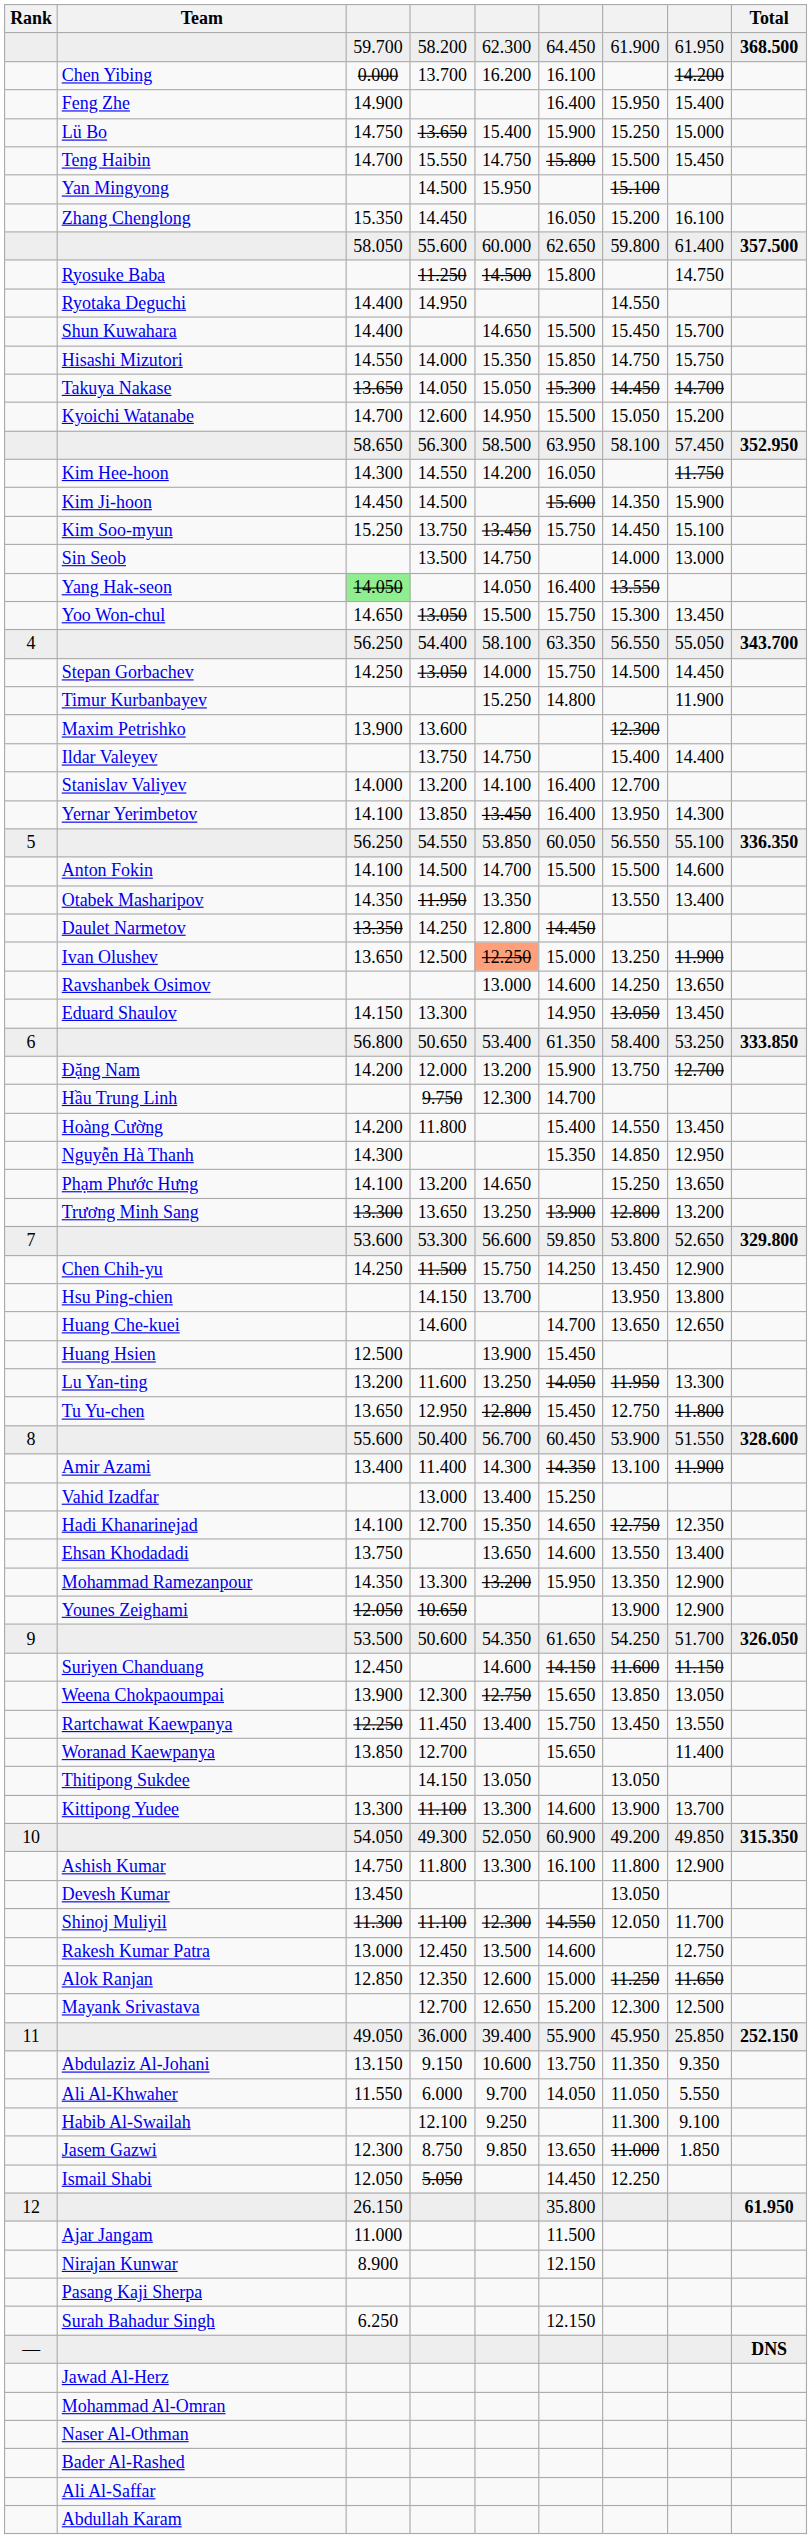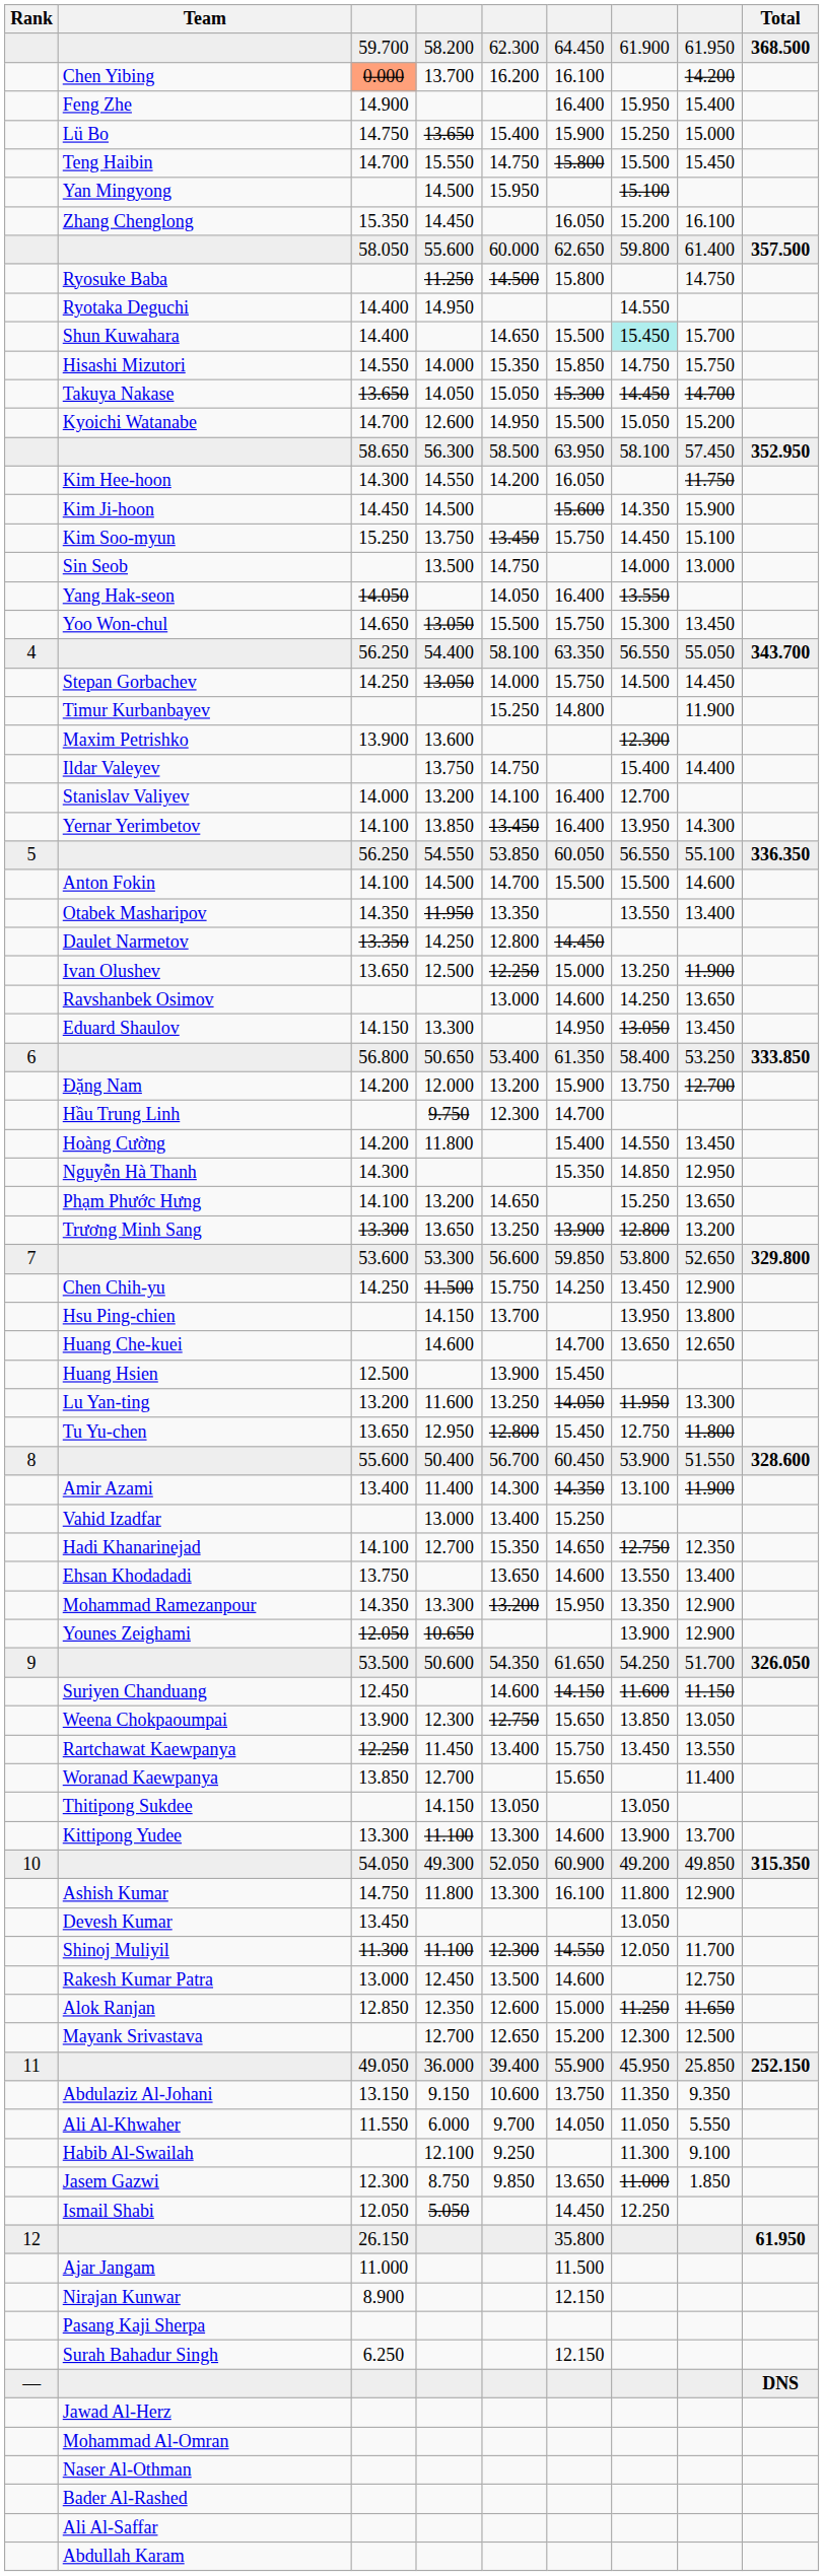Chen Yibing | column 3: no background -> lightsalmon background
Shun Kuwahara | column 7: no background -> paleturquoise background
Yang Hak-seon | column 3: lightgreen background -> no background
Ivan Olushev | column 5: lightsalmon background -> no background
